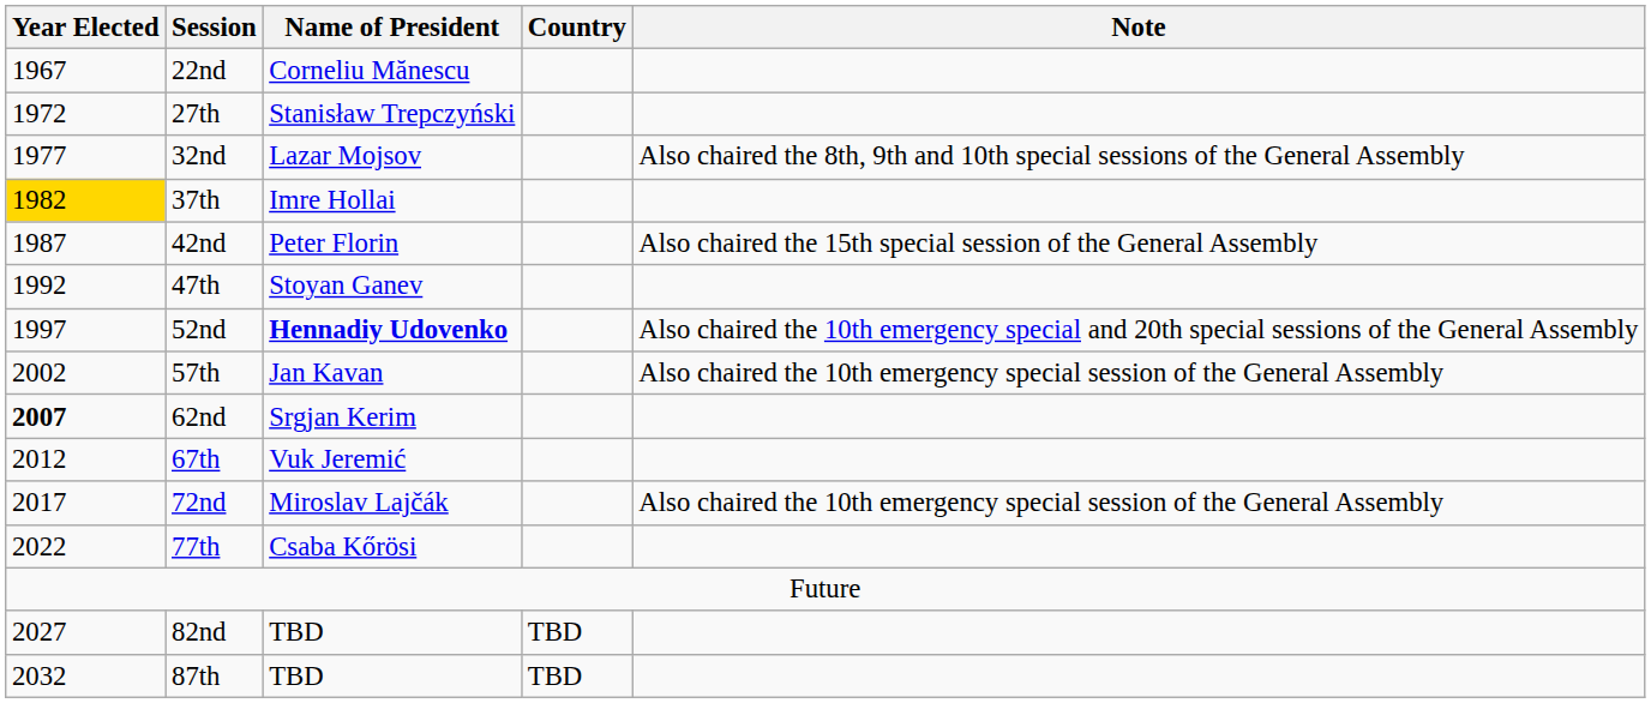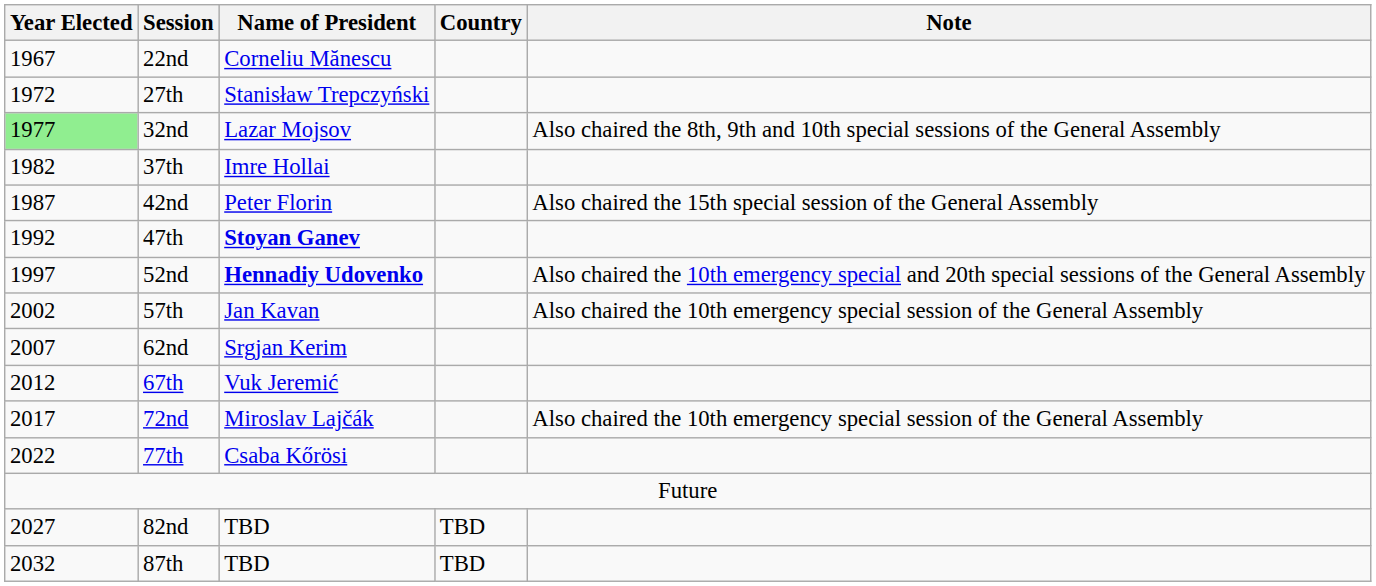32nd | Year Elected: no background -> lightgreen background
37th | Year Elected: gold background -> no background
47th | Name of President: normal -> bold
62nd | Year Elected: bold -> normal
